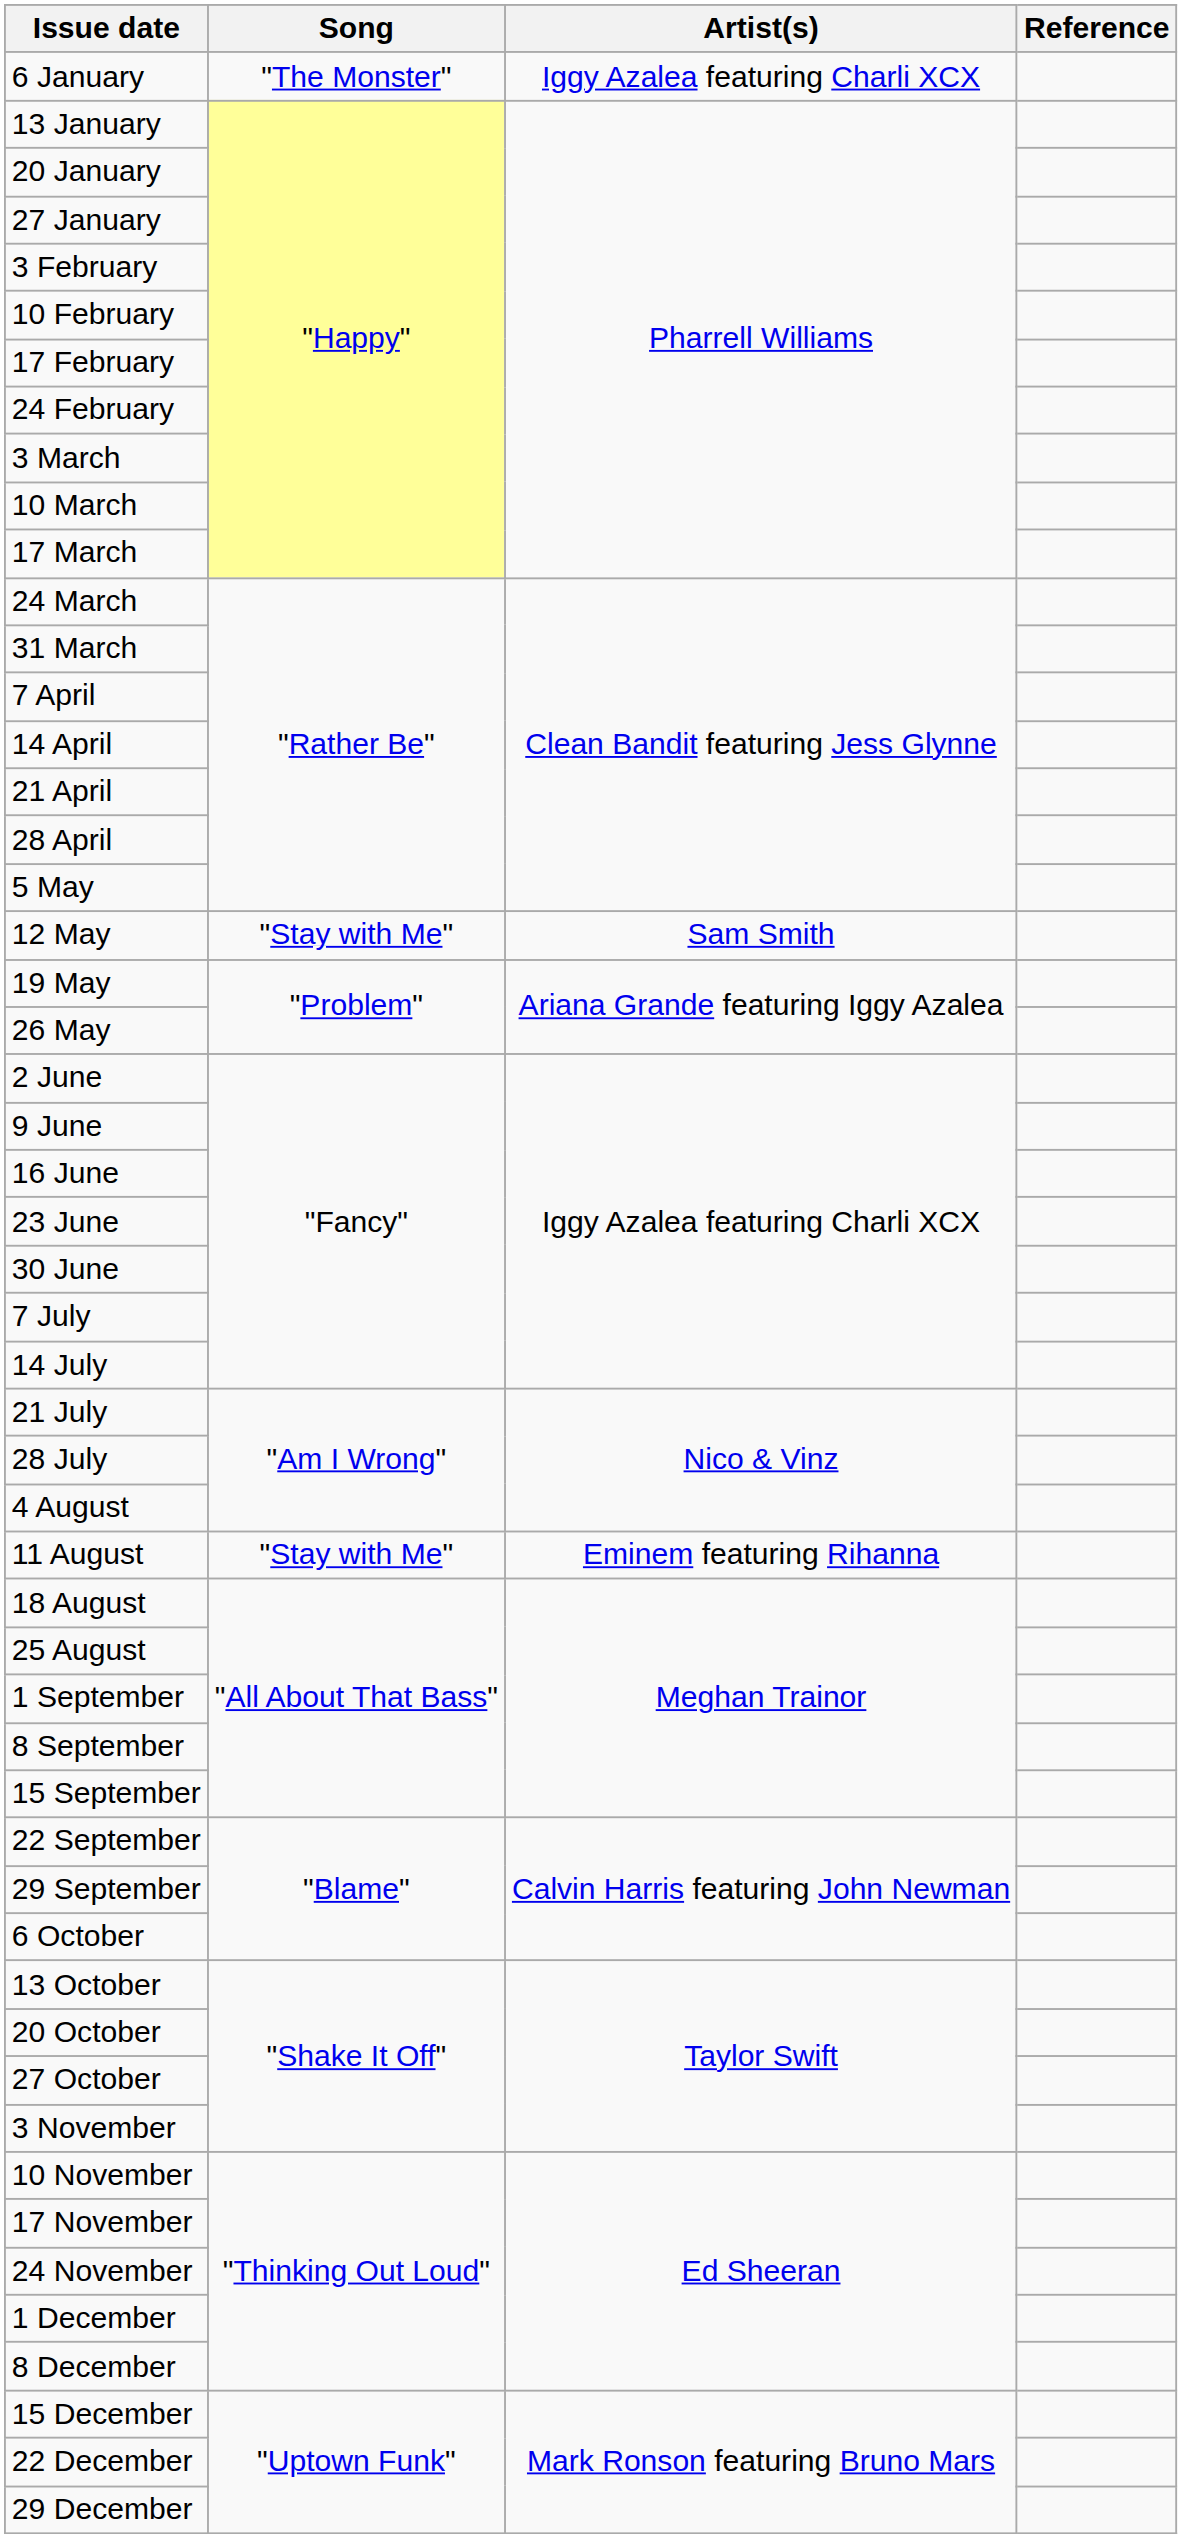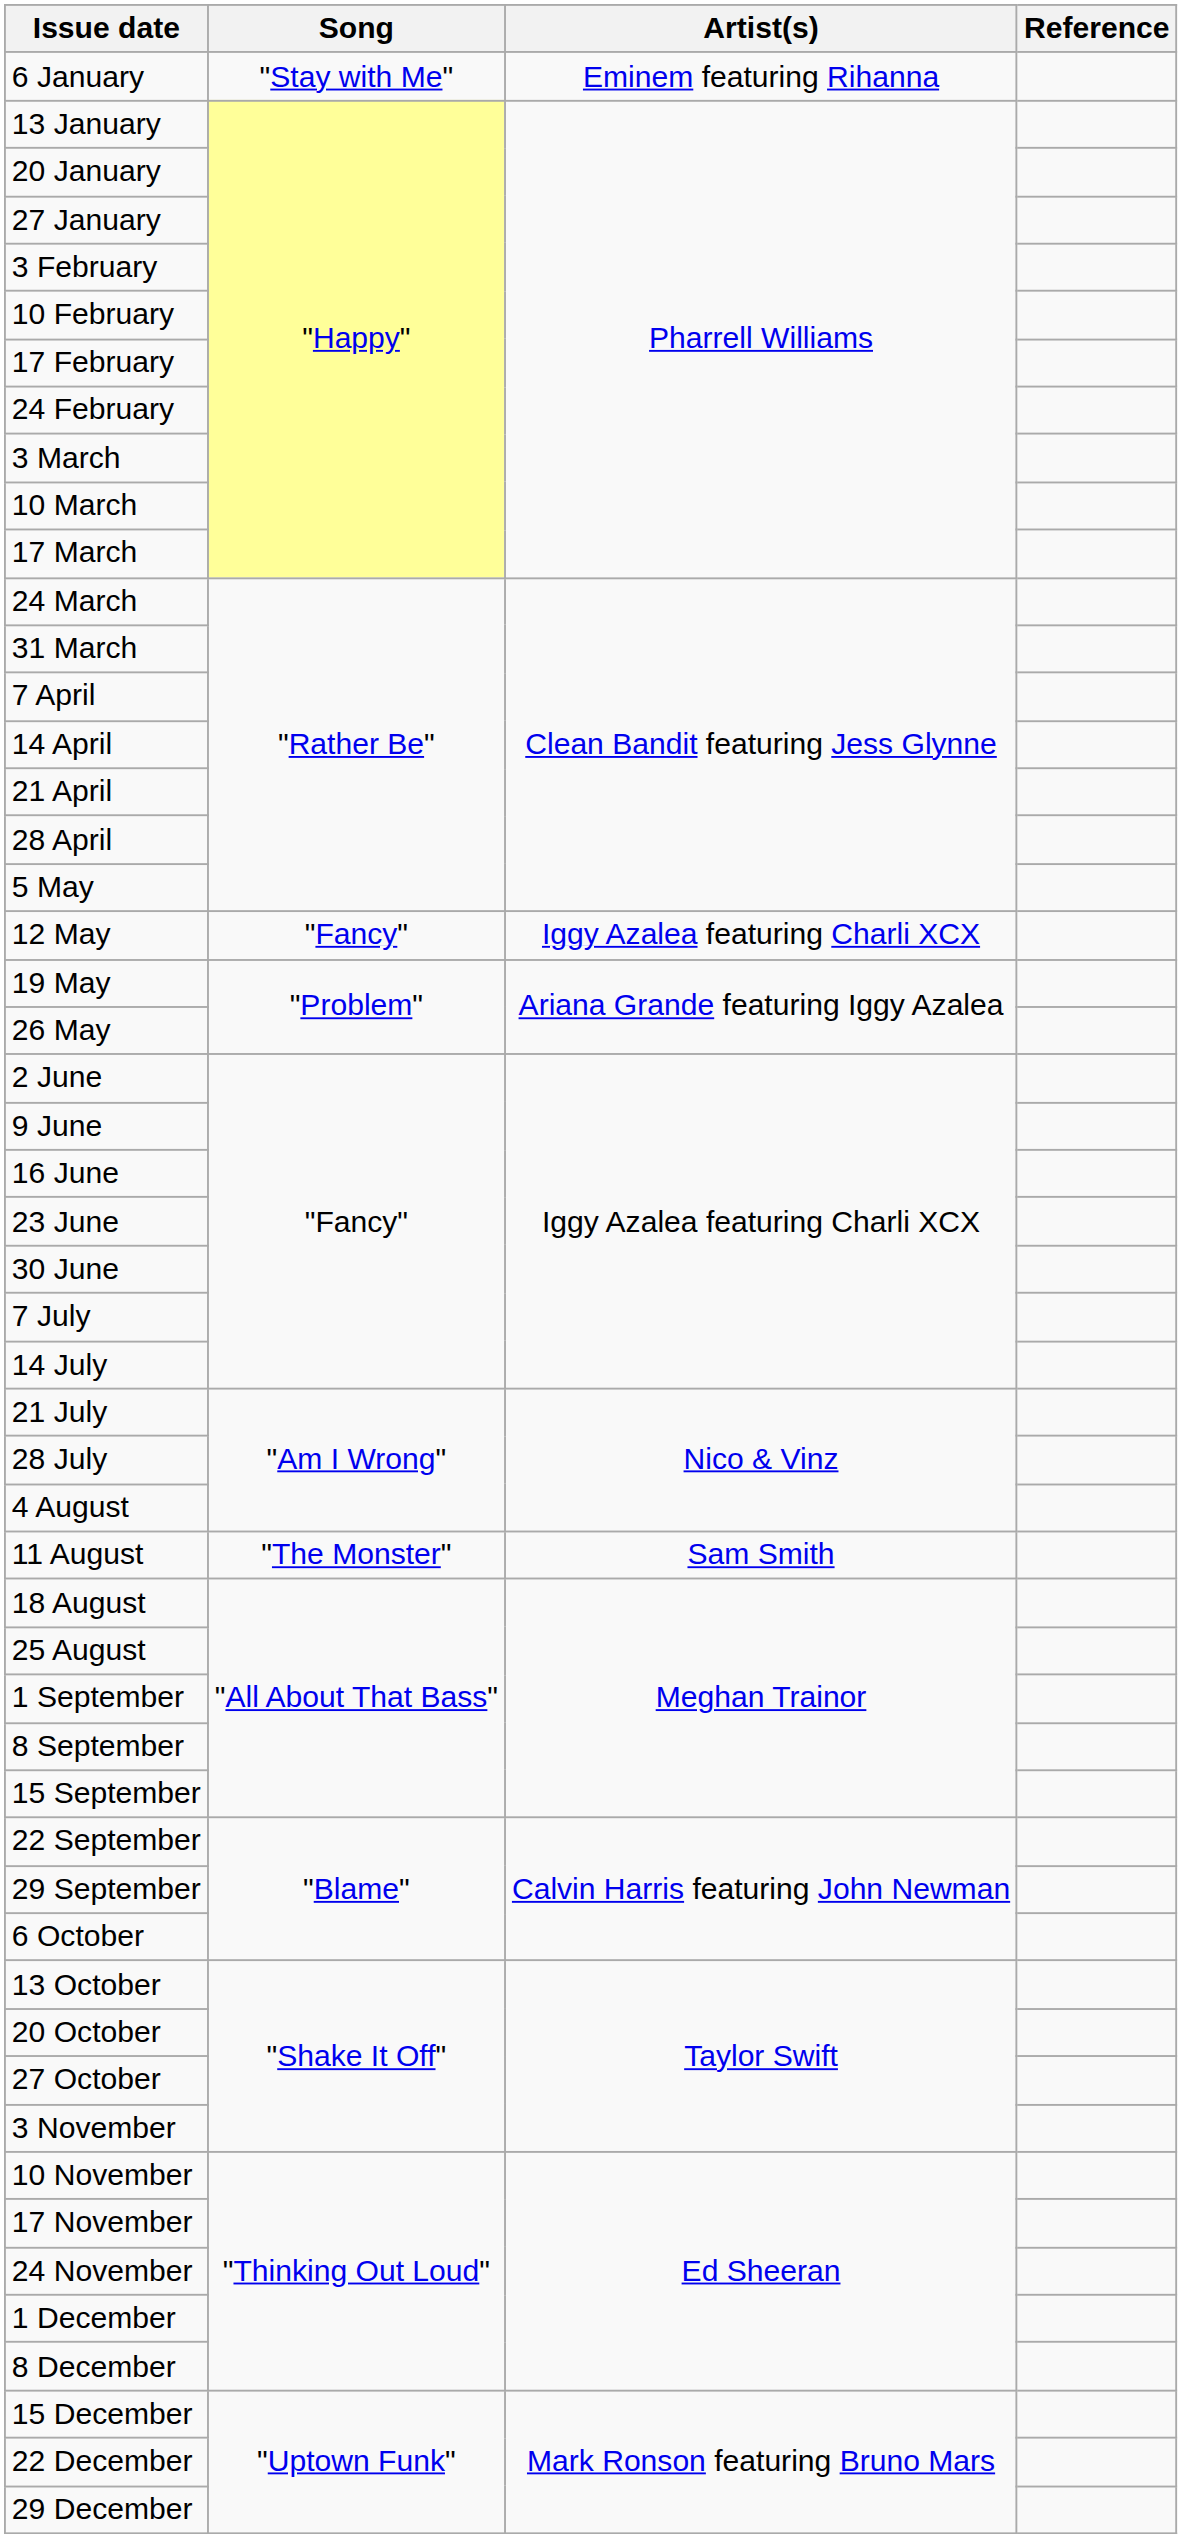6 January | Song: "The Monster" -> "Stay with Me"
6 January | Artist(s): Iggy Azalea featuring Charli XCX -> Eminem featuring Rihanna
12 May | Song: "Stay with Me" -> "Fancy"
12 May | Artist(s): Sam Smith -> Iggy Azalea featuring Charli XCX
11 August | Song: "Stay with Me" -> "The Monster"
11 August | Artist(s): Eminem featuring Rihanna -> Sam Smith
